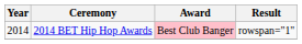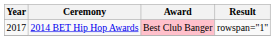2014 BET Hip Hop Awards | Year: 2014 -> 2017
